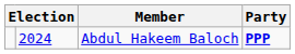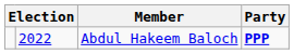Abdul Hakeem Baloch | column 2: 2024 -> 2022
